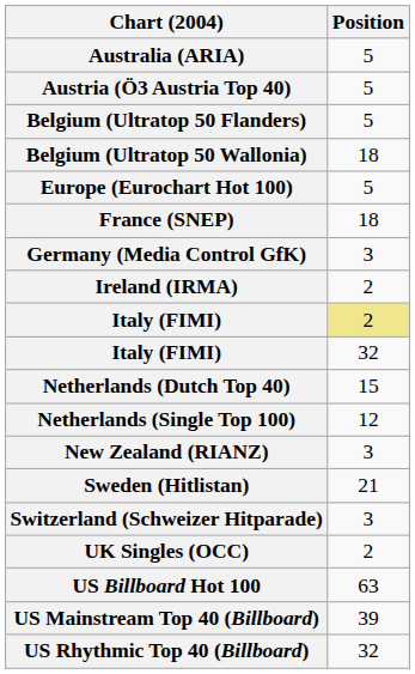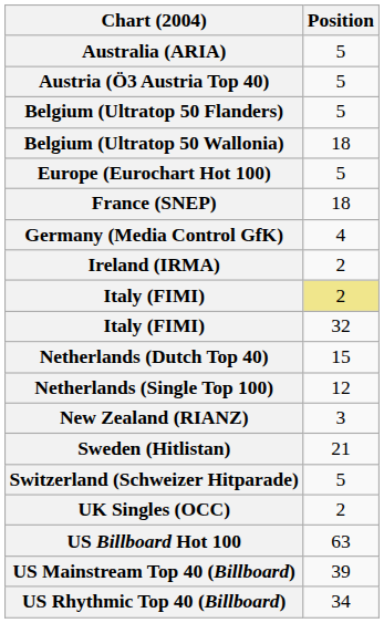row 8 | Position: 3 -> 4
row 16 | Position: 3 -> 5
row 20 | Position: 32 -> 34
